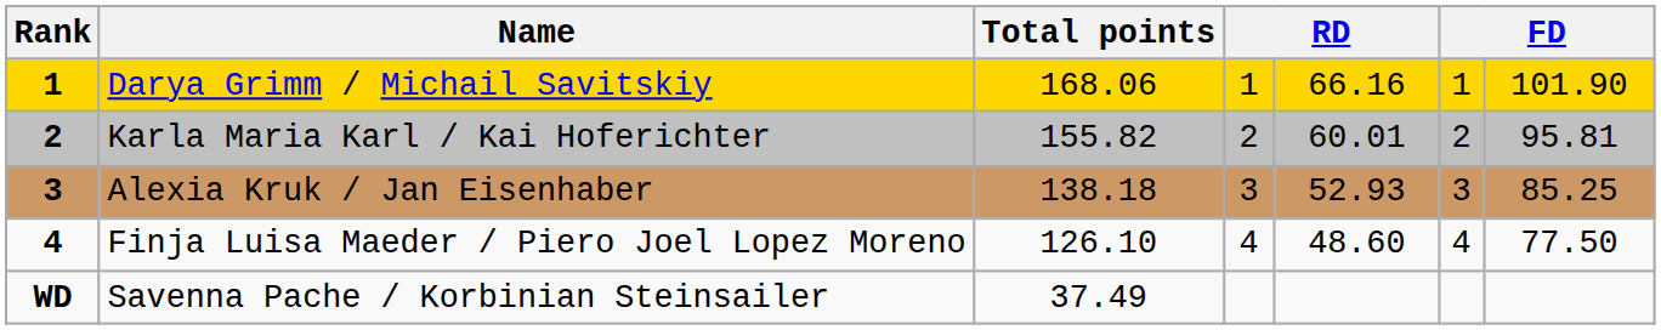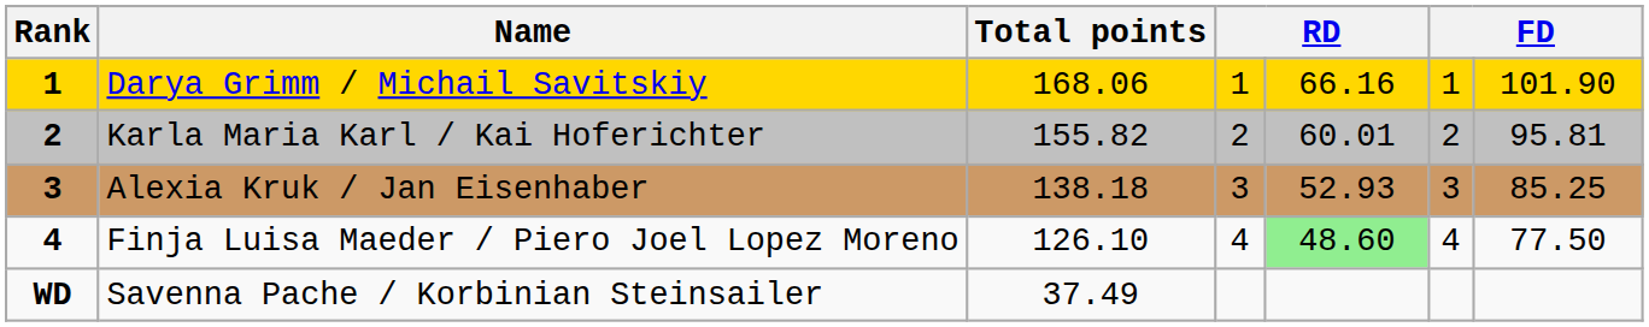Finja Luisa Maeder / Piero Joel Lopez Moreno | column 5: no background -> lightgreen background
